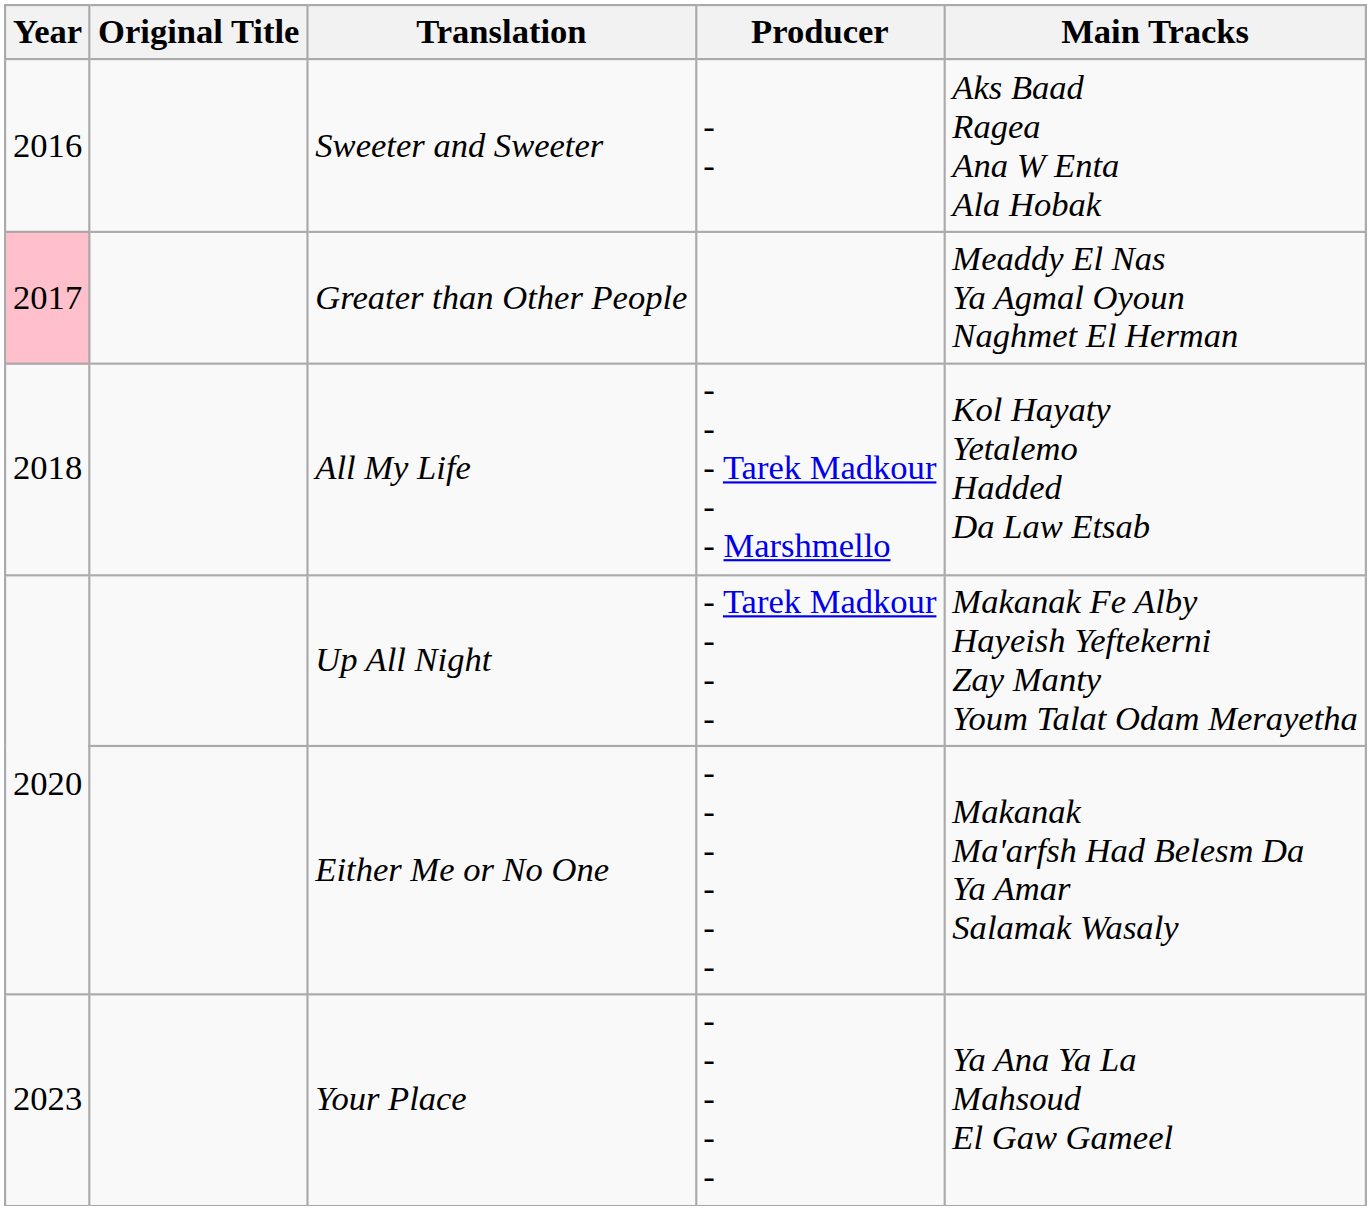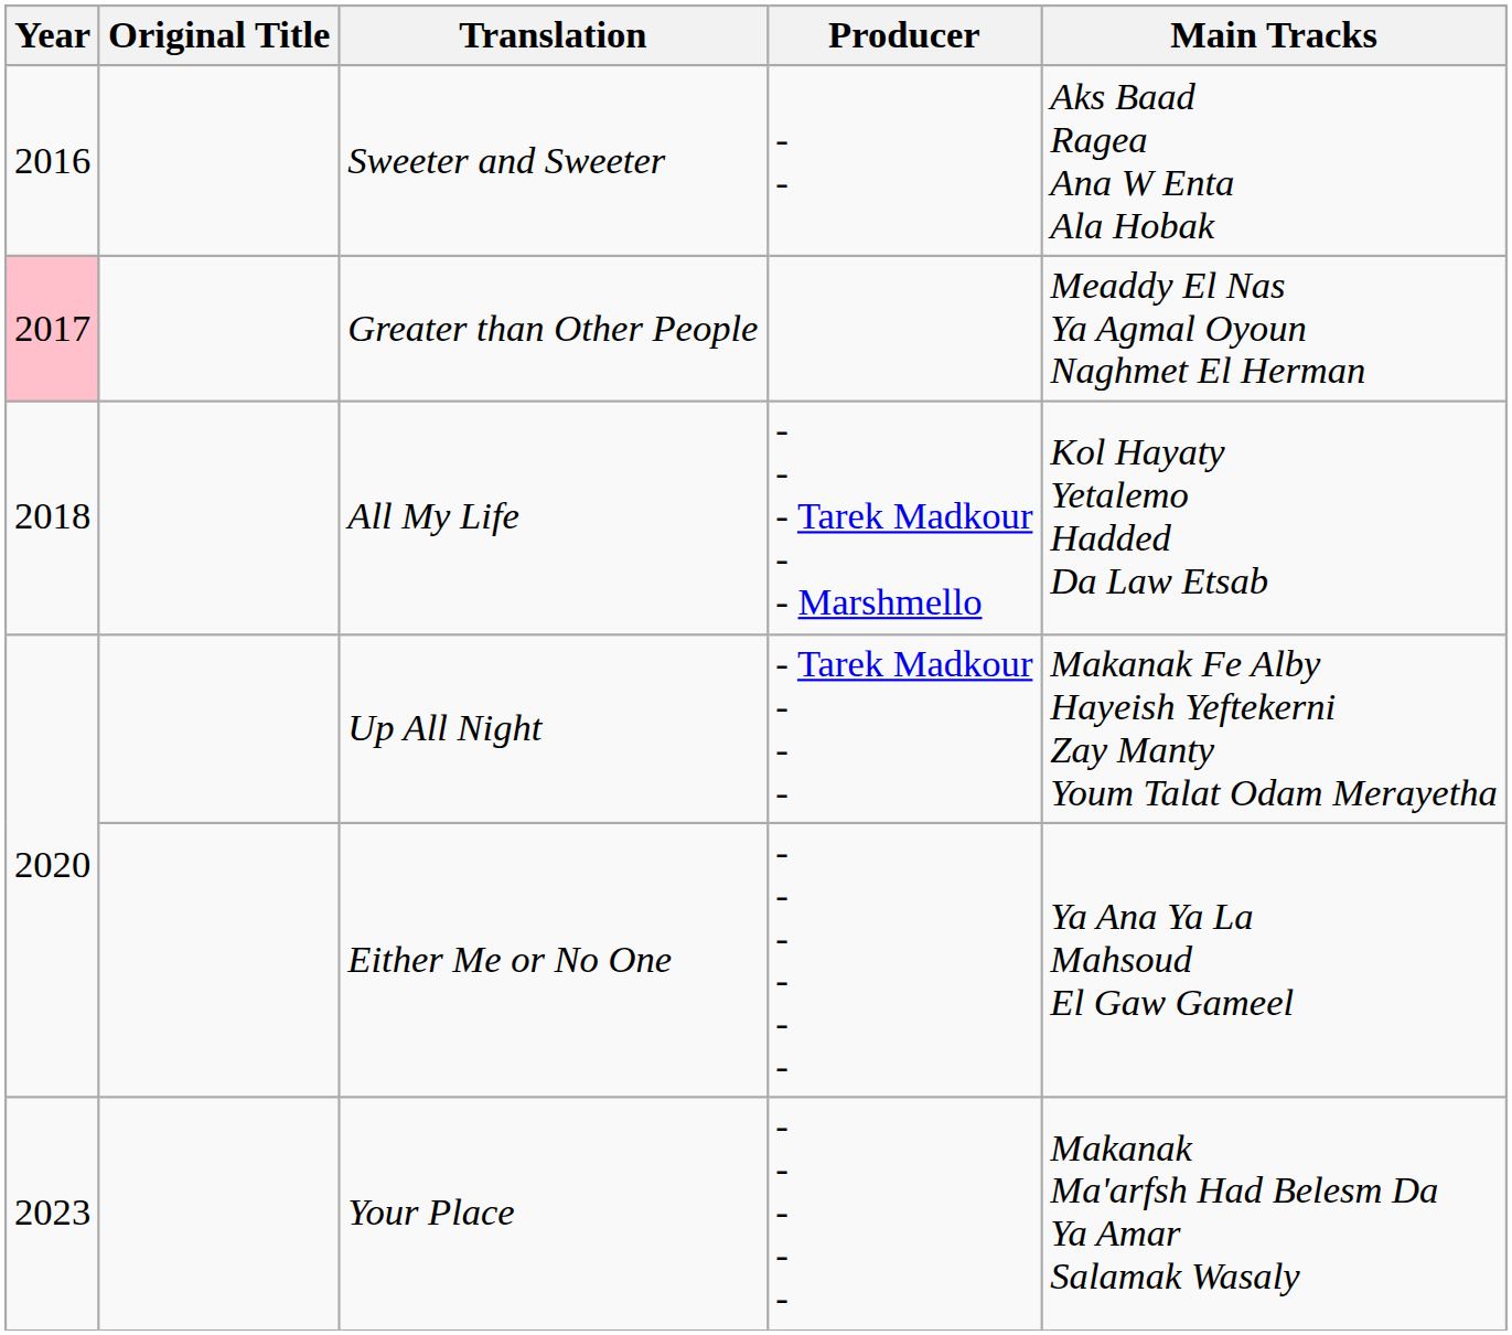Either Me or No One | Main Tracks: Makanak Ma'arfsh Had Belesm Da Ya Amar Salamak Wasaly -> Ya Ana Ya La Mahsoud El Gaw Gameel
Your Place | Main Tracks: Ya Ana Ya La Mahsoud El Gaw Gameel -> Makanak Ma'arfsh Had Belesm Da Ya Amar Salamak Wasaly
